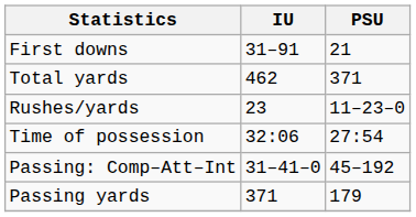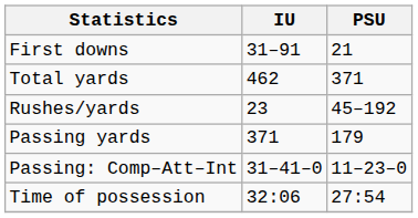Rushes/yards | PSU: 11–23–0 -> 45–192
rows swapped: Passing yards <-> Time of possession
Passing: Comp–Att–Int | PSU: 45–192 -> 11–23–0
